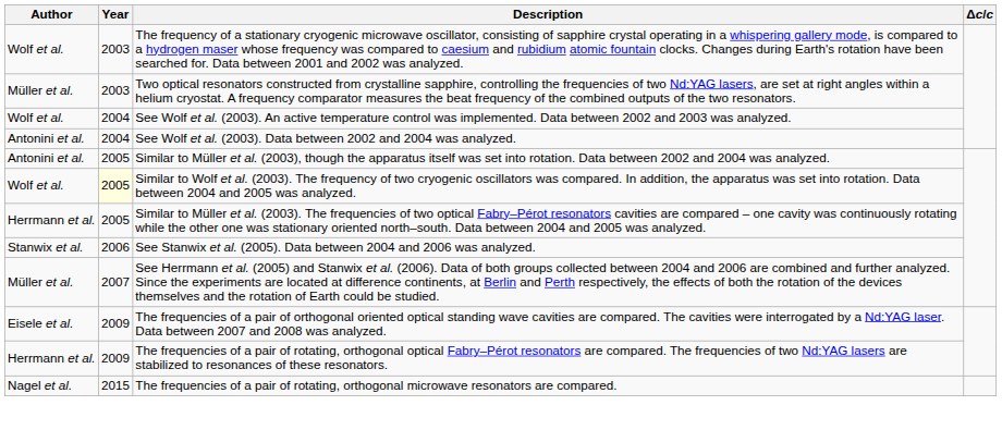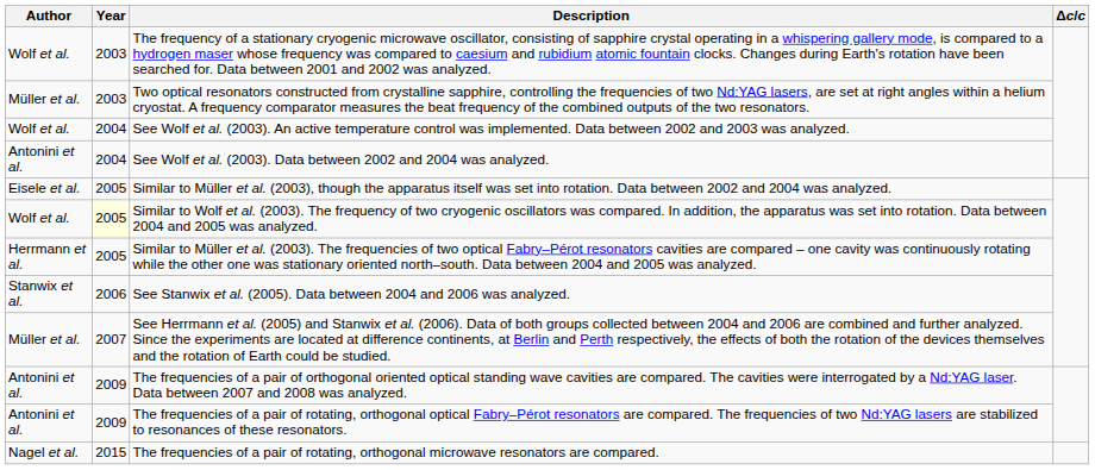row 6 | Author: Antonini et al. -> Eisele et al.
row 11 | Author: Eisele et al. -> Antonini et al.
row 12 | Author: Herrmann et al. -> Antonini et al.
